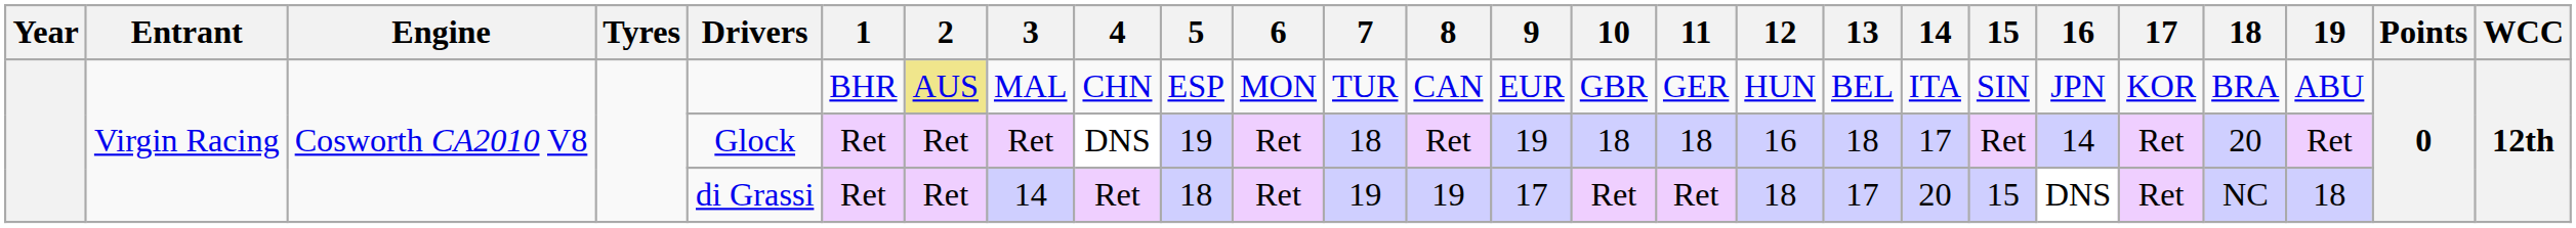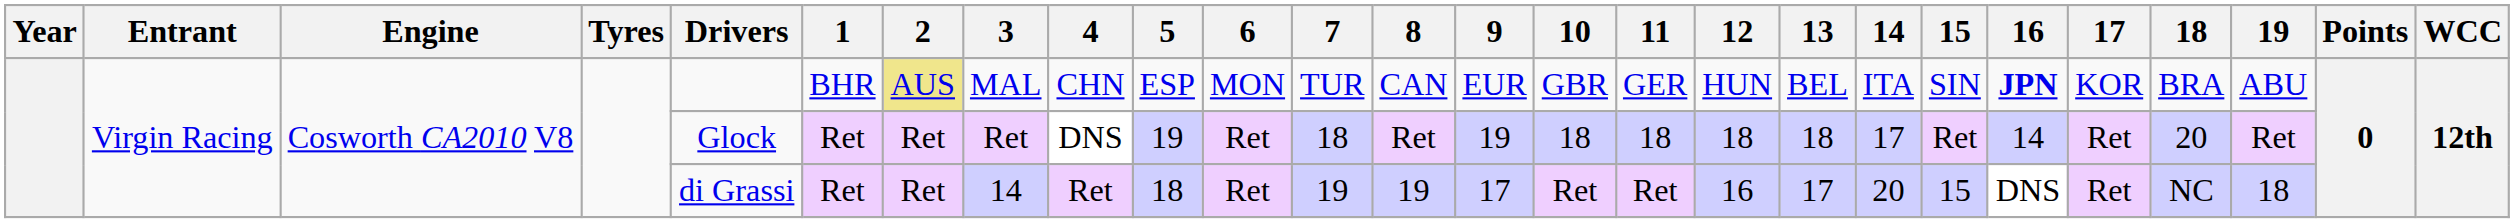row 2 | 16: normal -> bold
row 3 | 12: 16 -> 18
row 4 | 12: 18 -> 16
